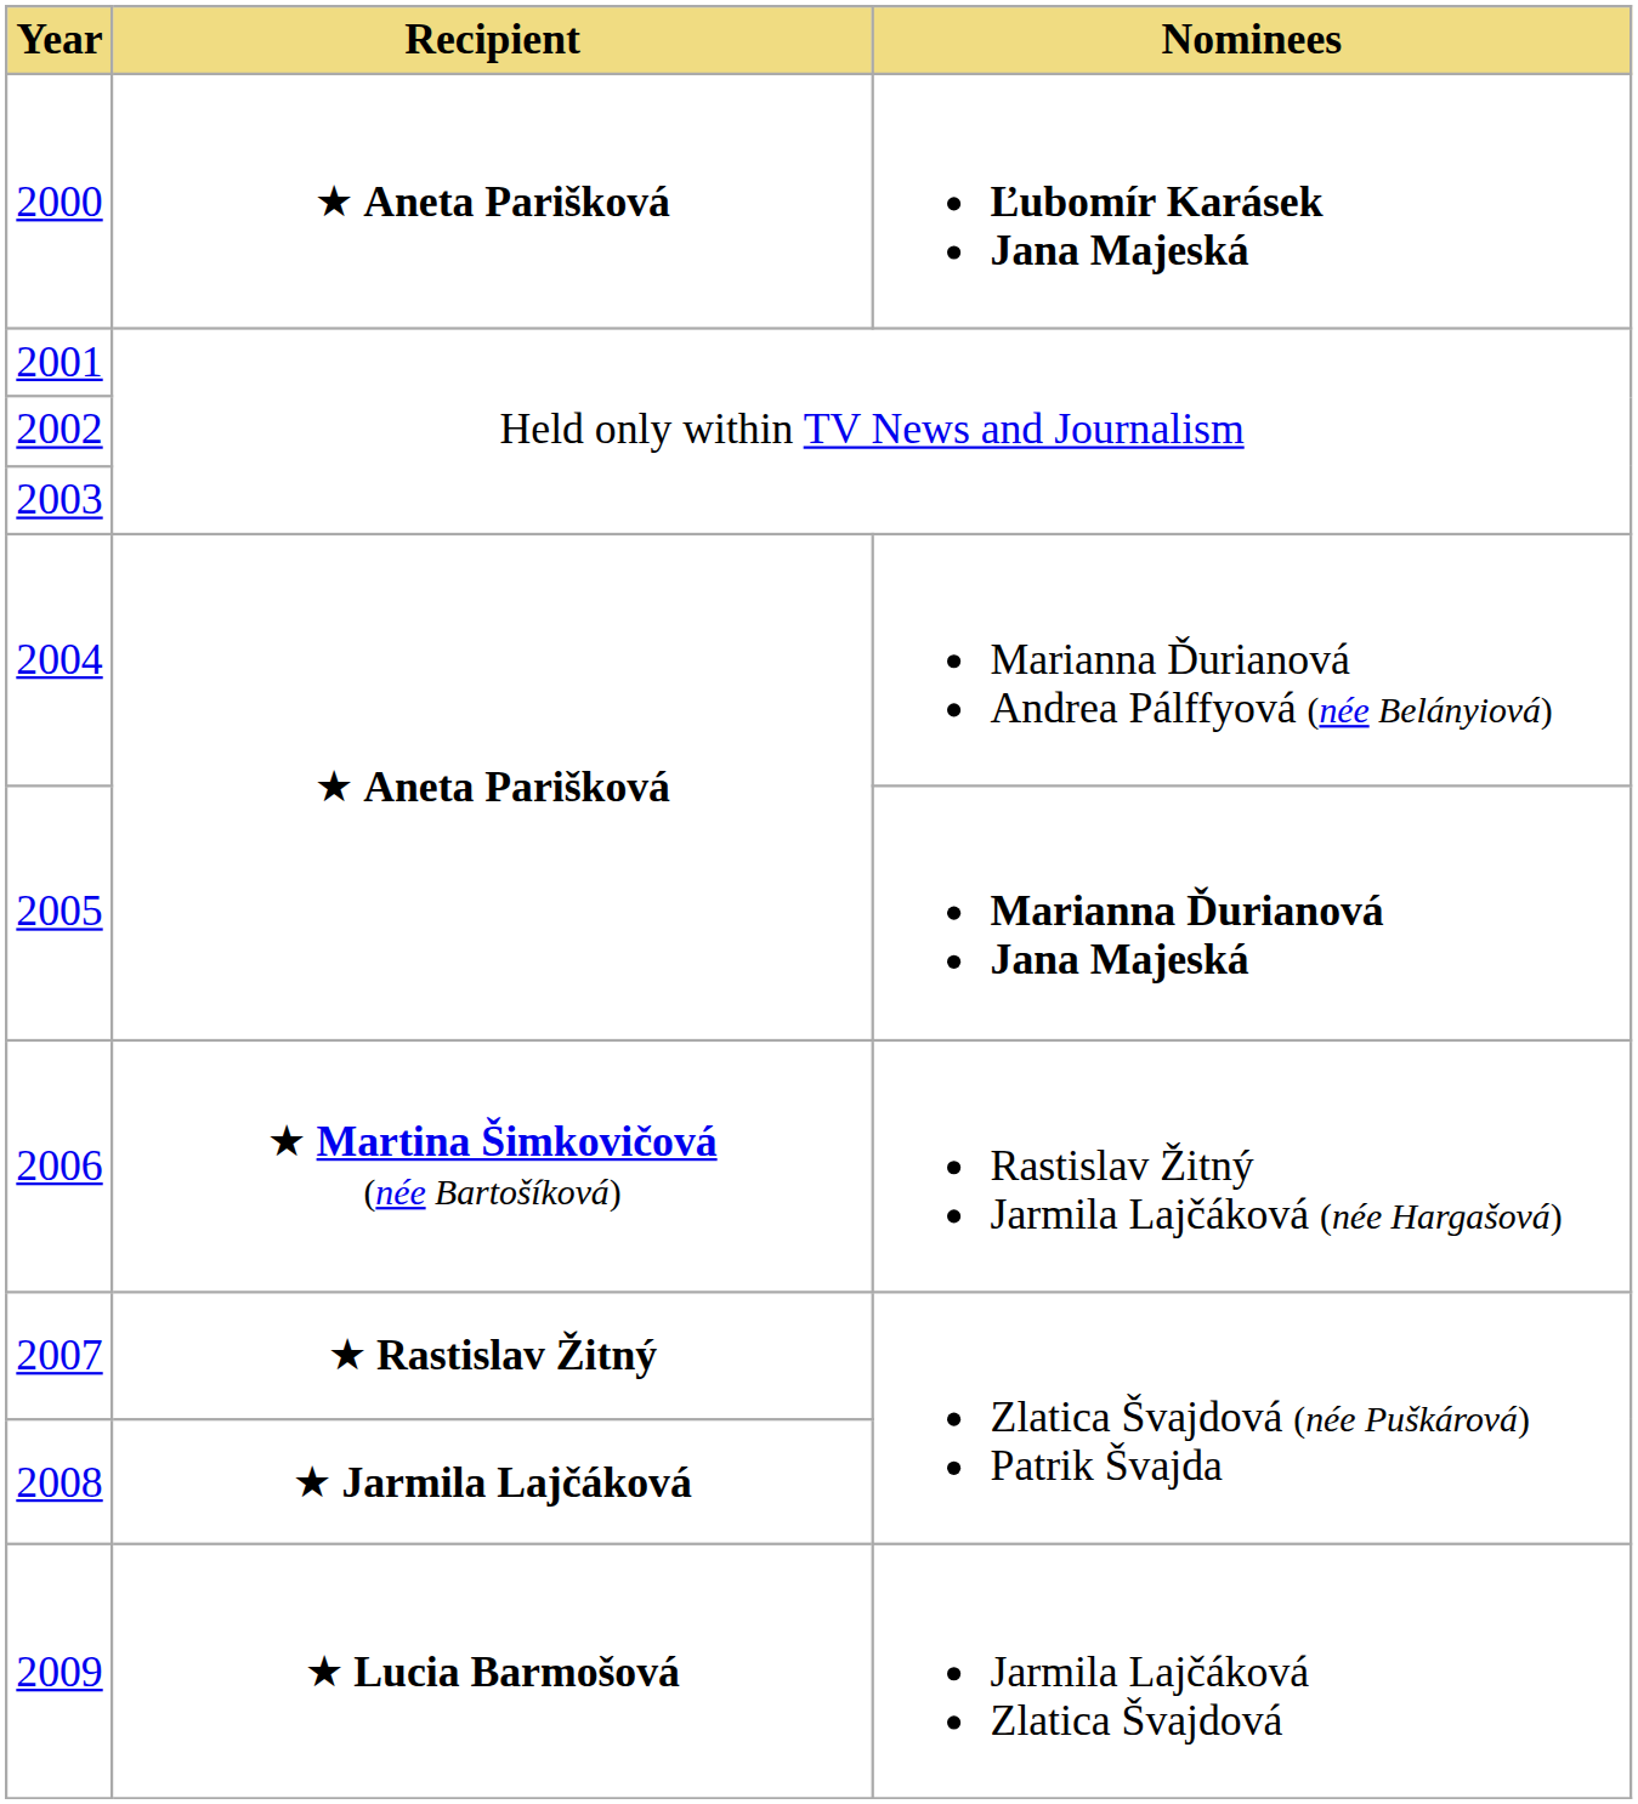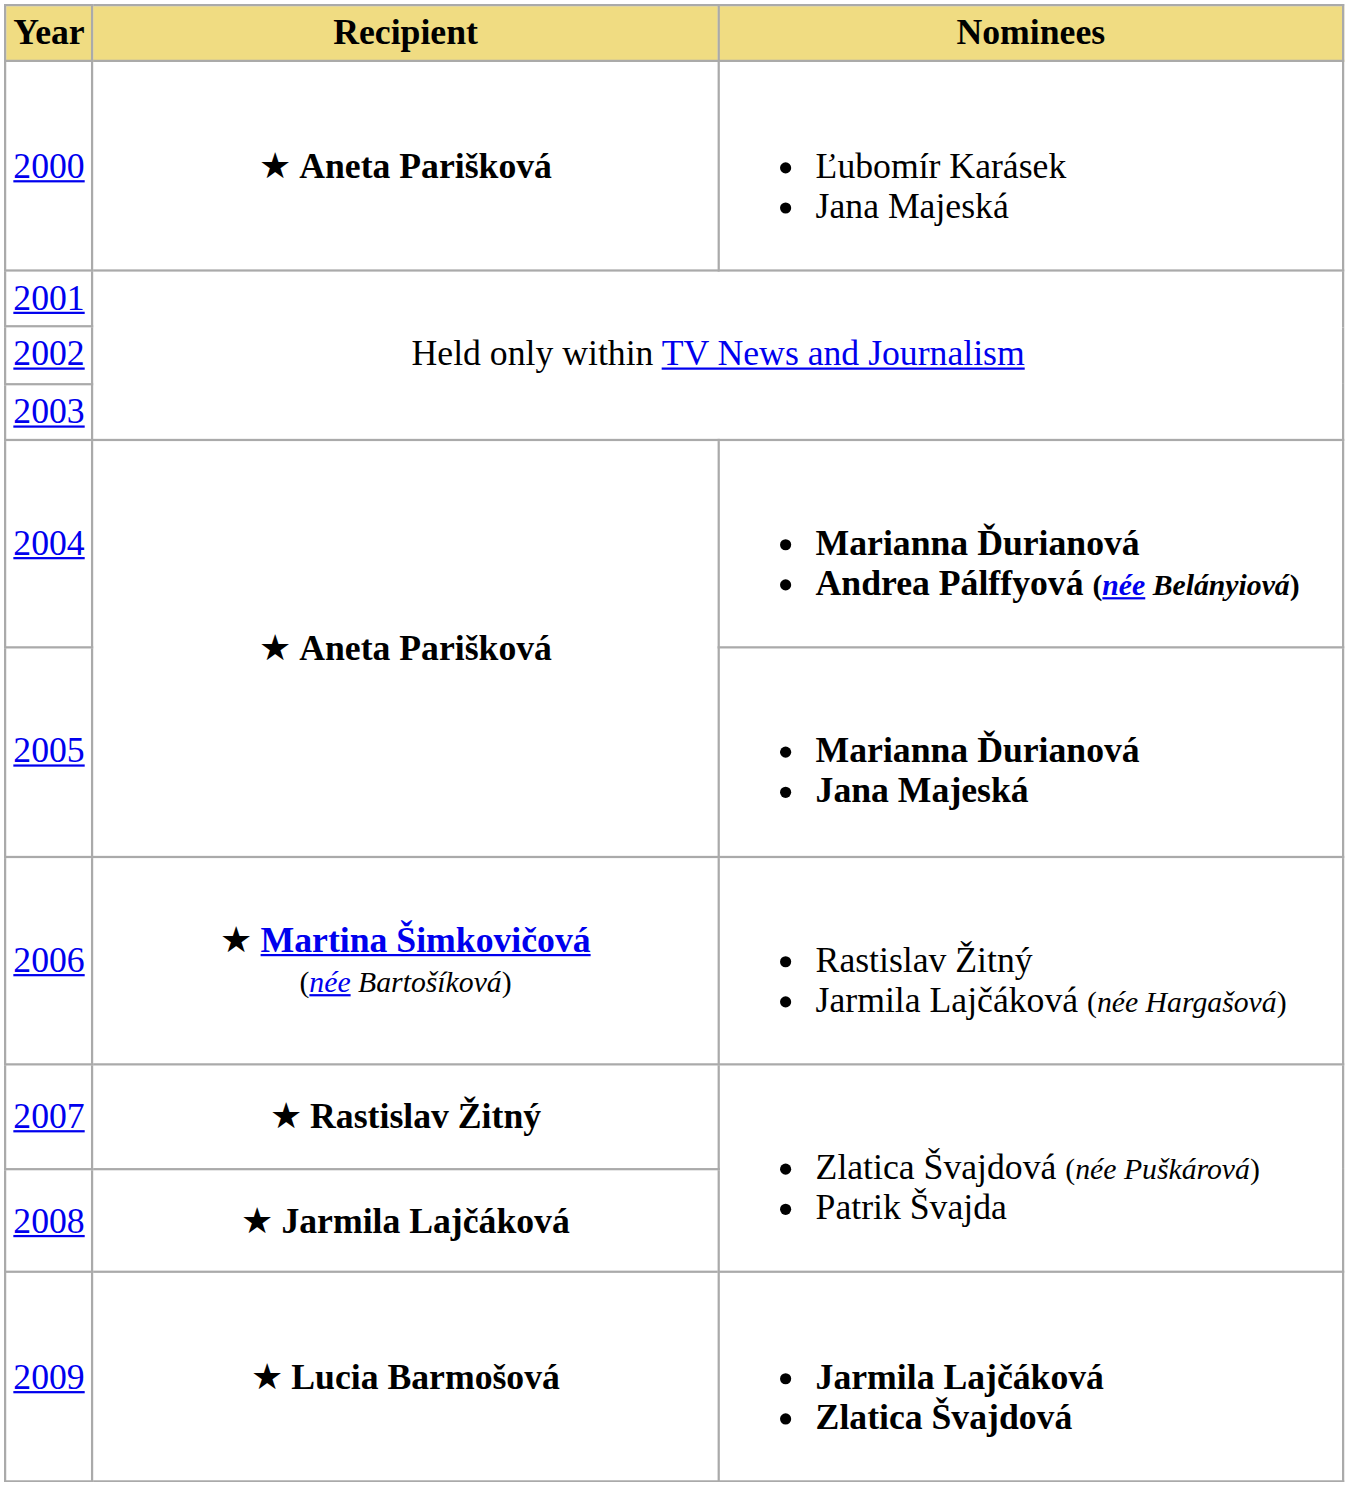2000 | Nominees: bold -> normal
2004 | Nominees: normal -> bold
2009 | Nominees: normal -> bold
